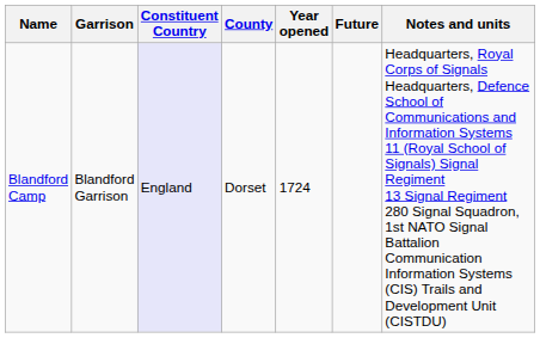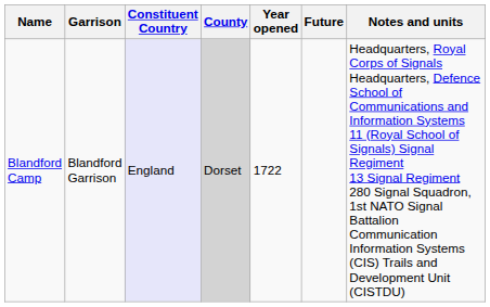Blandford Camp | County: no background -> lightgrey background
Blandford Camp | Year opened: 1724 -> 1722
